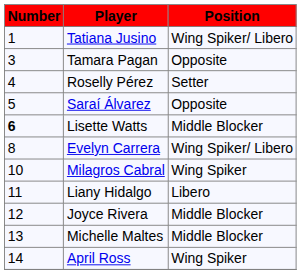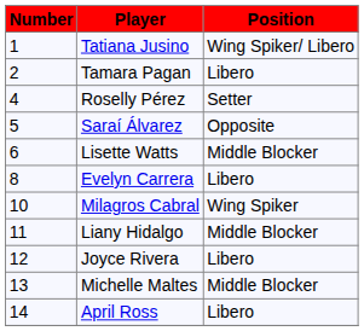Tamara Pagan | Number: 3 -> 2
Tamara Pagan | Position: Opposite -> Libero
Lisette Watts | Number: bold -> normal
Evelyn Carrera | Position: Wing Spiker/ Libero -> Libero
Liany Hidalgo | Position: Libero -> Middle Blocker
Joyce Rivera | Position: Middle Blocker -> Libero
April Ross | Position: Wing Spiker -> Libero
